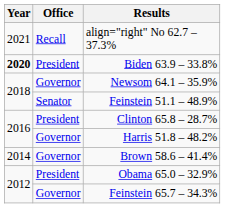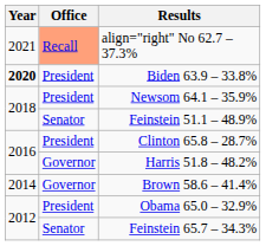align="right" No 62.7 – 37.3% | Office: no background -> lightsalmon background
Newsom 64.1 – 35.9% | Office: Governor -> President
Feinstein 65.7 – 34.3% | Office: Governor -> Senator
